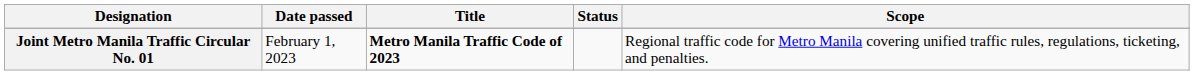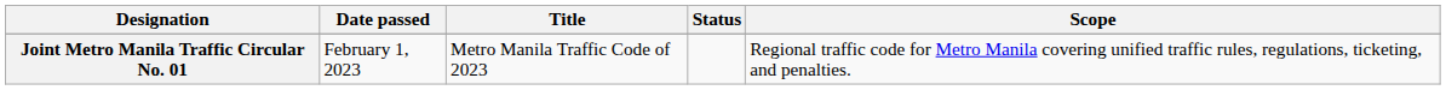Joint Metro Manila Traffic Circular No. 01 | Title: bold -> normal
